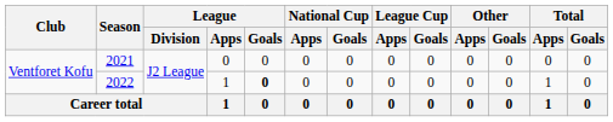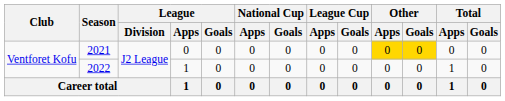2021 | Other / Apps: no background -> gold background
2021 | Other / Goals: no background -> gold background
2022 | League / Goals: bold -> normal
